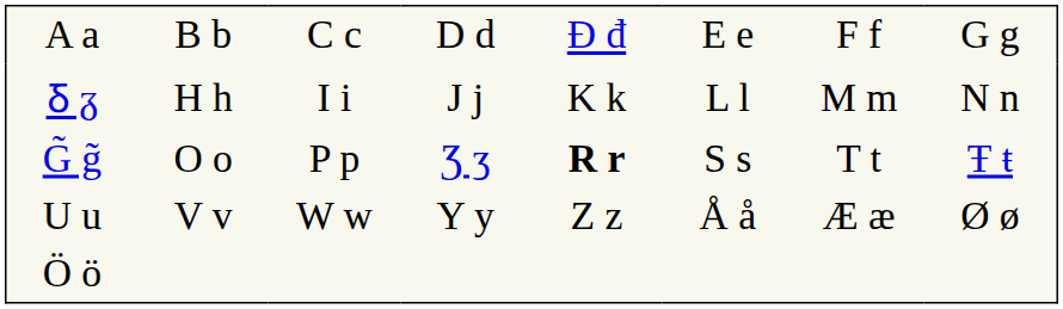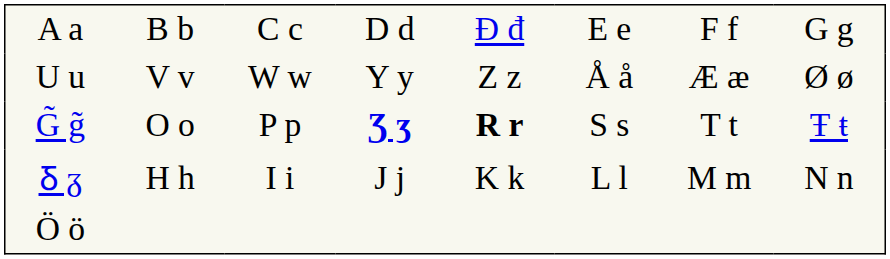rows swapped: Ᵹ ᵹ <-> U u
G̃ g̃ | column 4: normal -> bold
